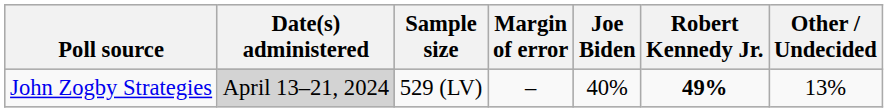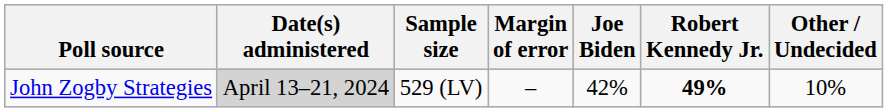John Zogby Strategies | Joe Biden: 40% -> 42%
John Zogby Strategies | Other / Undecided: 13% -> 10%
